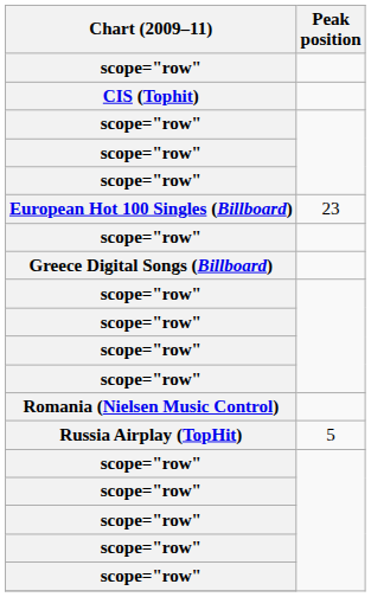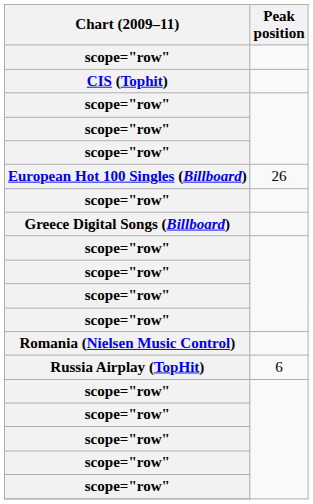European Hot 100 Singles (Billboard) | Peak position: 23 -> 26
Russia Airplay (TopHit) | Peak position: 5 -> 6
